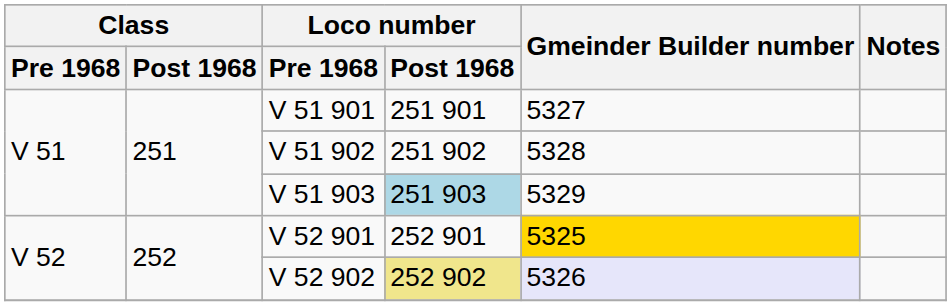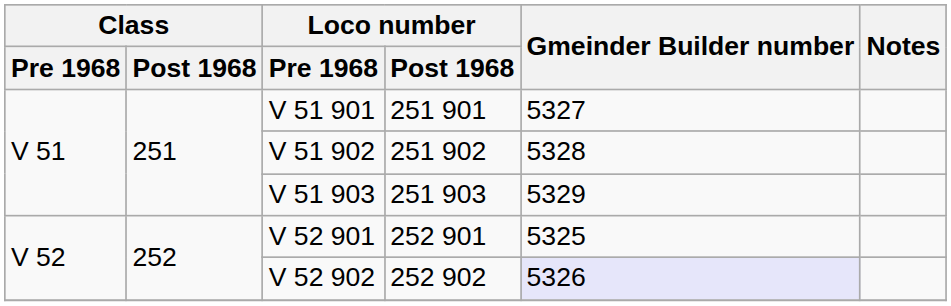V 51 903 | Loco number / Post 1968: lightblue background -> no background
V 52 901 | Gmeinder Builder number: gold background -> no background
V 52 902 | Loco number / Post 1968: khaki background -> no background
